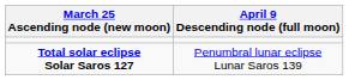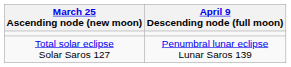row 3 | March 25 Ascending node (new moon): bold -> normal
